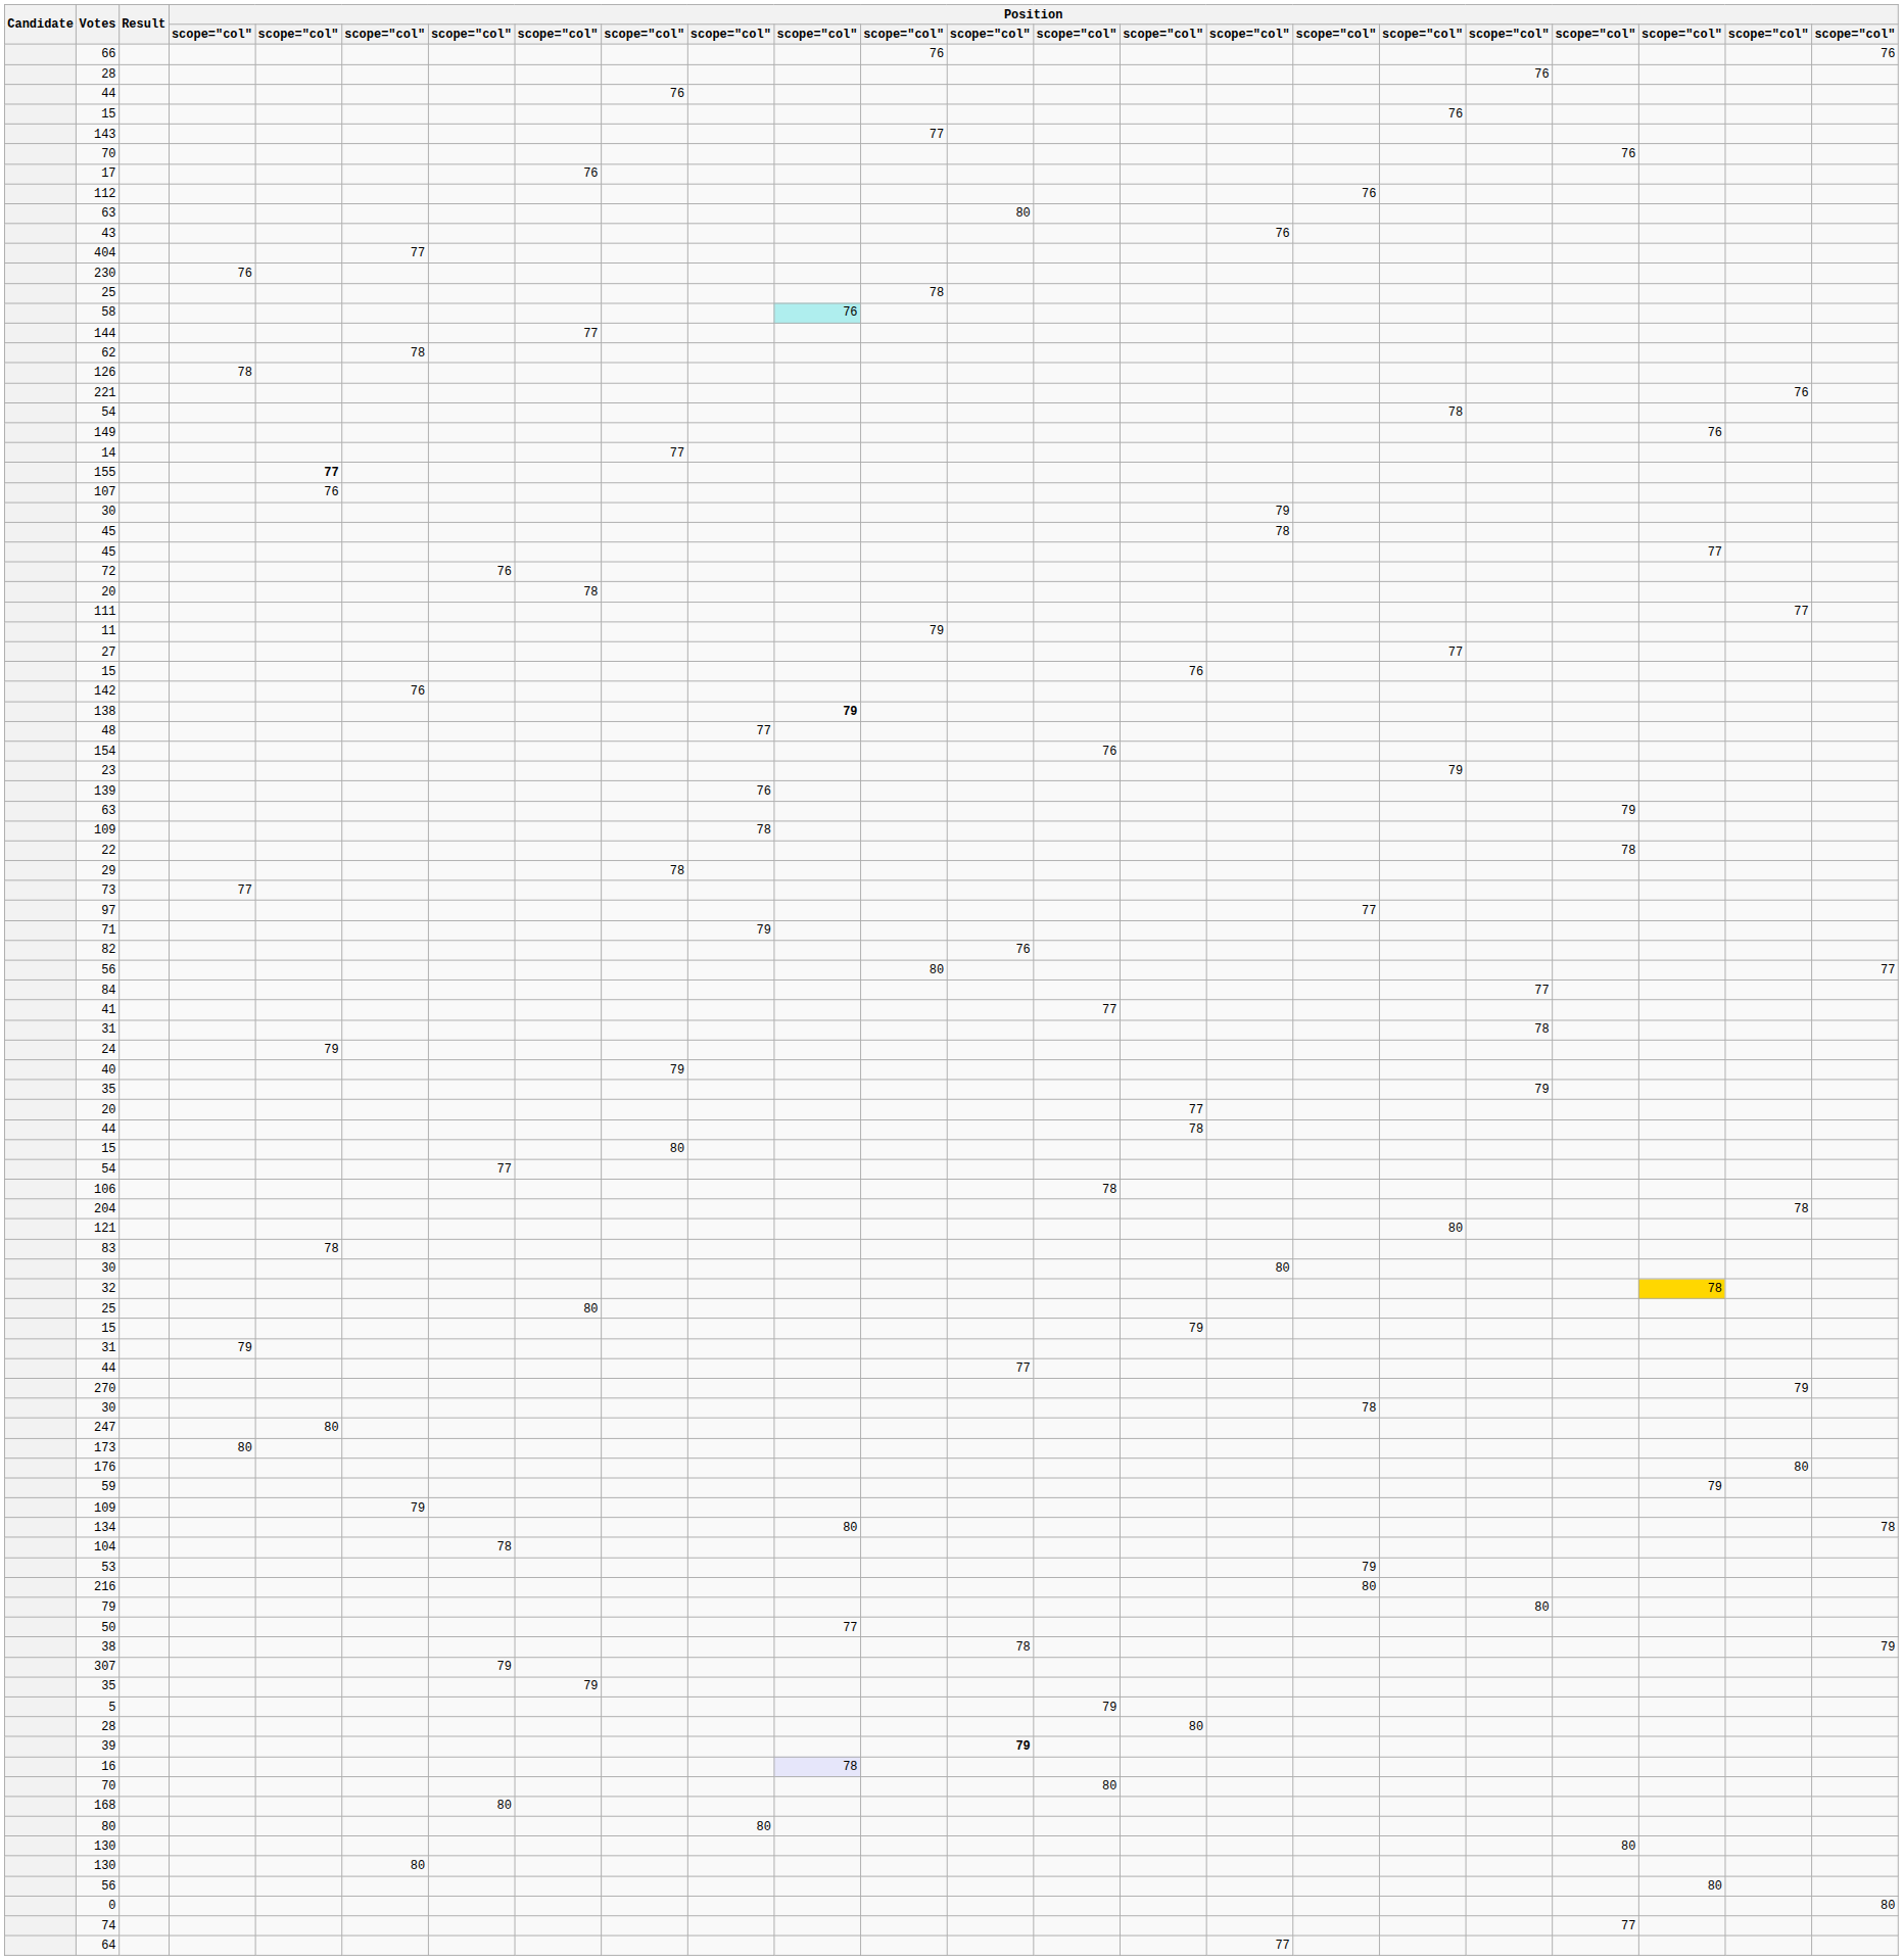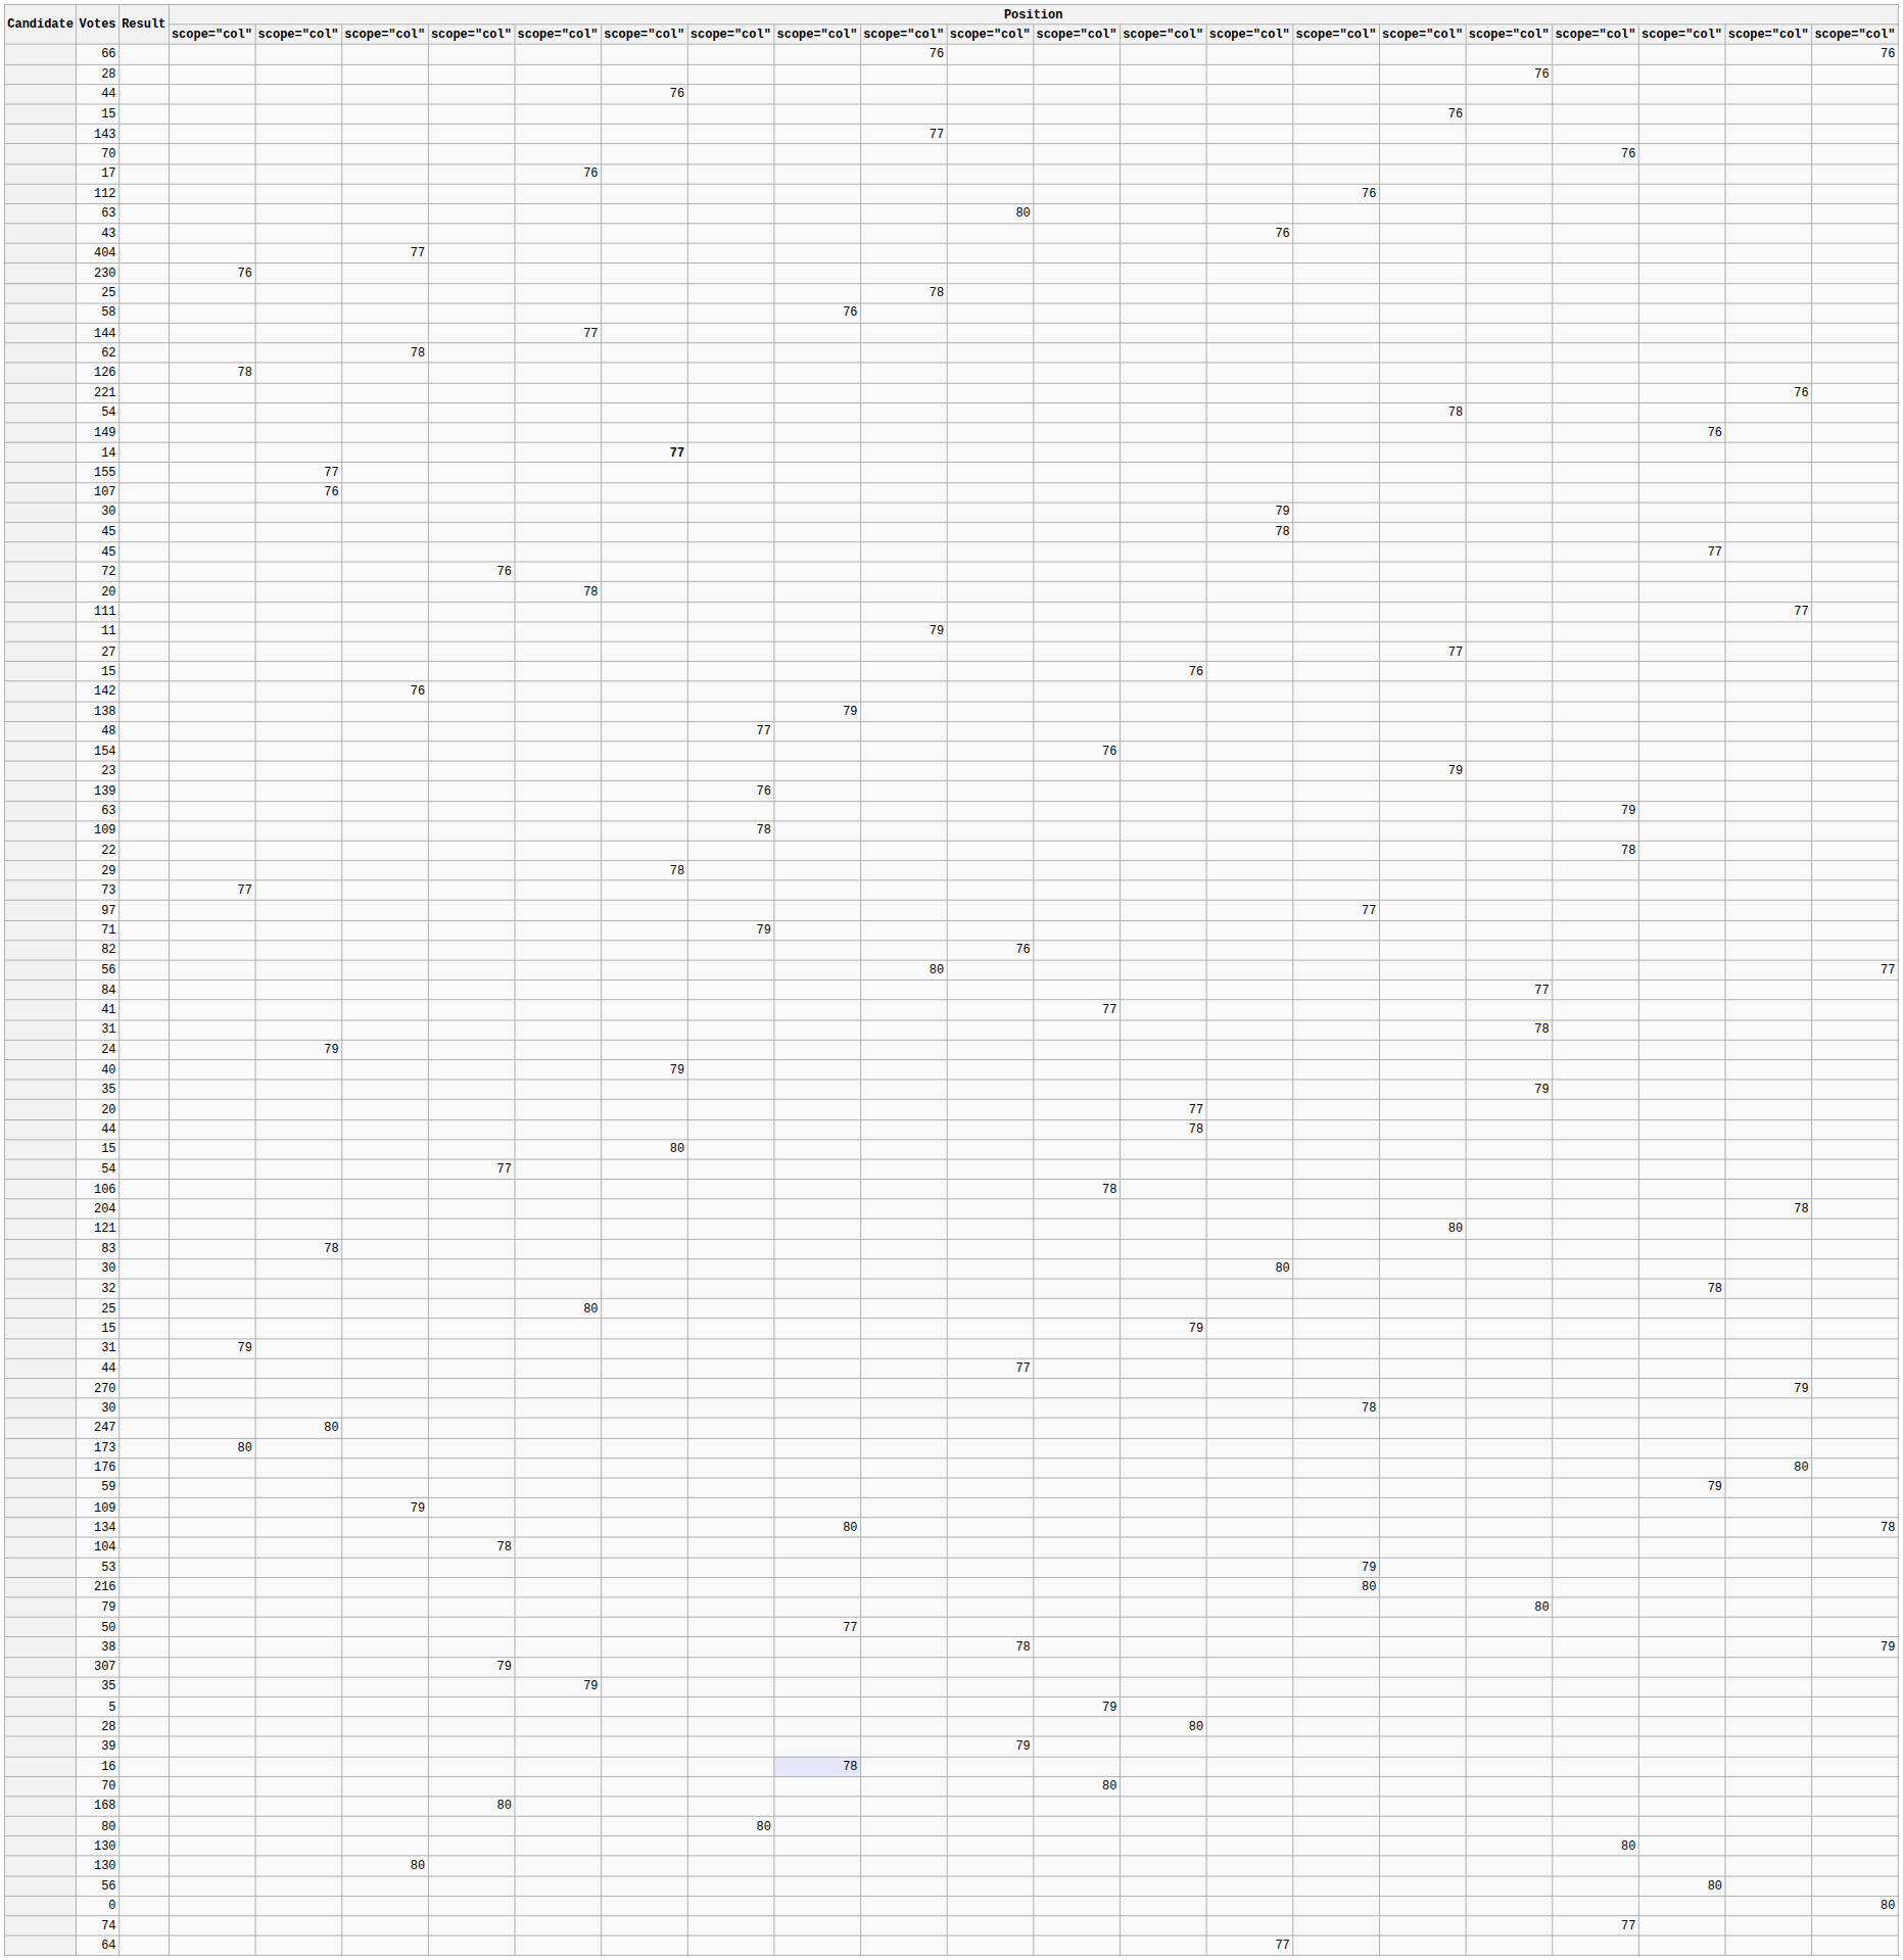58 | column 11: paleturquoise background -> no background
14 | column 9: normal -> bold
155 | column 5: bold -> normal
138 | column 11: bold -> normal
32 | column 21: gold background -> no background
39 | column 13: bold -> normal
